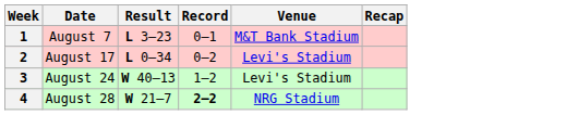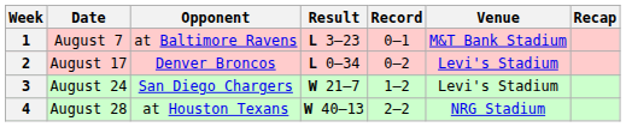+ column: Opponent | at Baltimore Ravens | Denver Broncos | San Diego Chargers | at Houston Texans
3 | Result: W 40–13 -> W 21–7
4 | Result: W 21–7 -> W 40–13
4 | Record: bold -> normal
